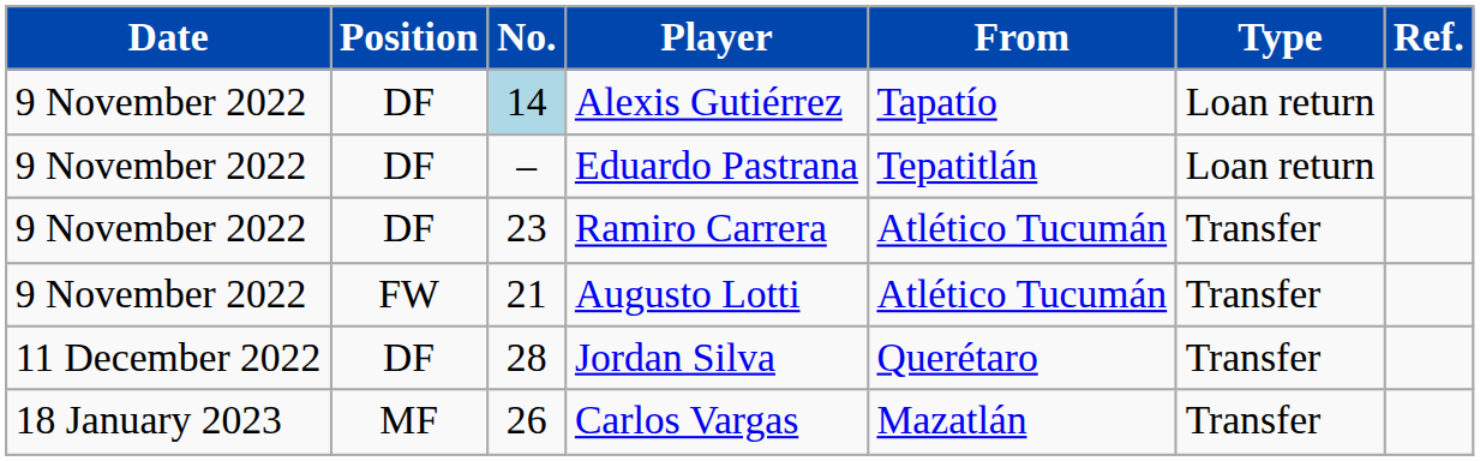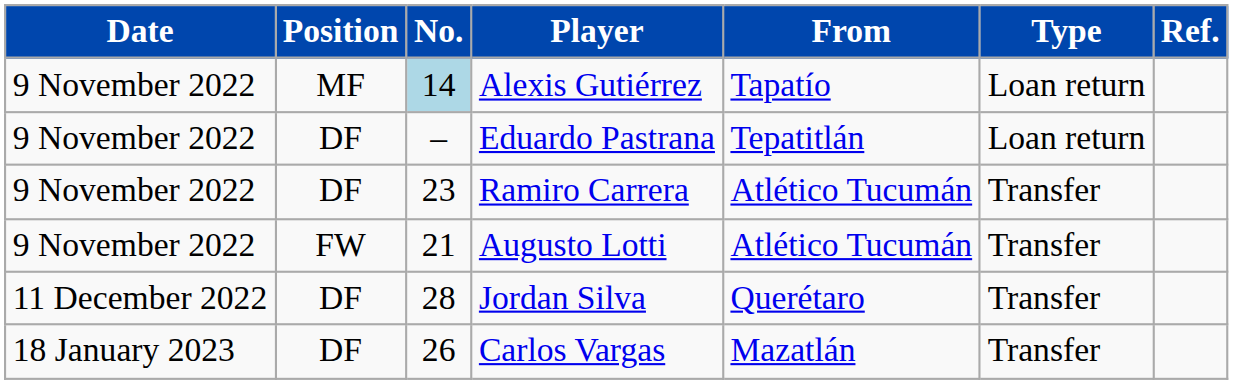Alexis Gutiérrez | Position: DF -> MF
Carlos Vargas | Position: MF -> DF
